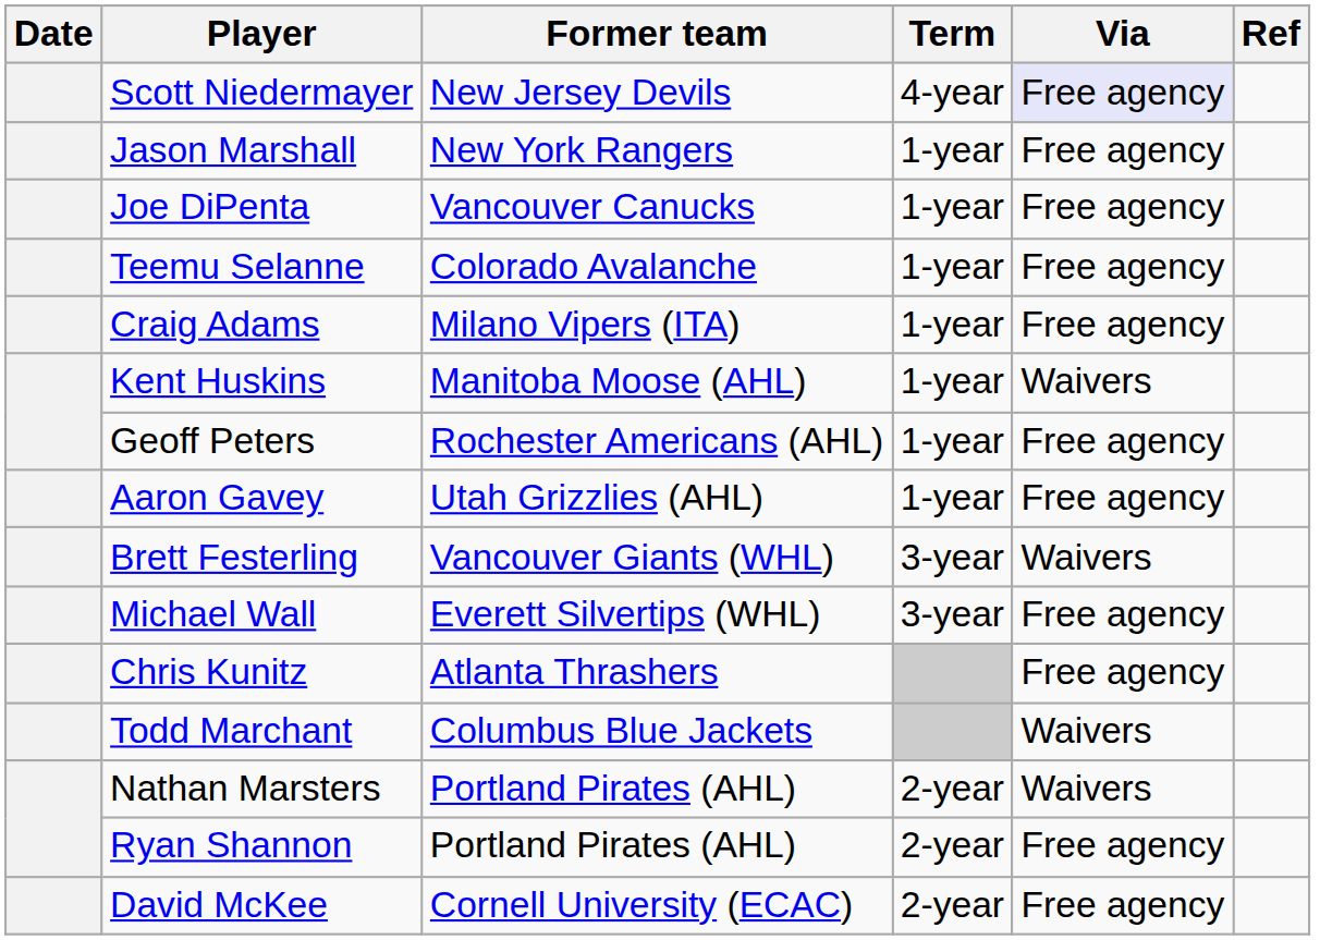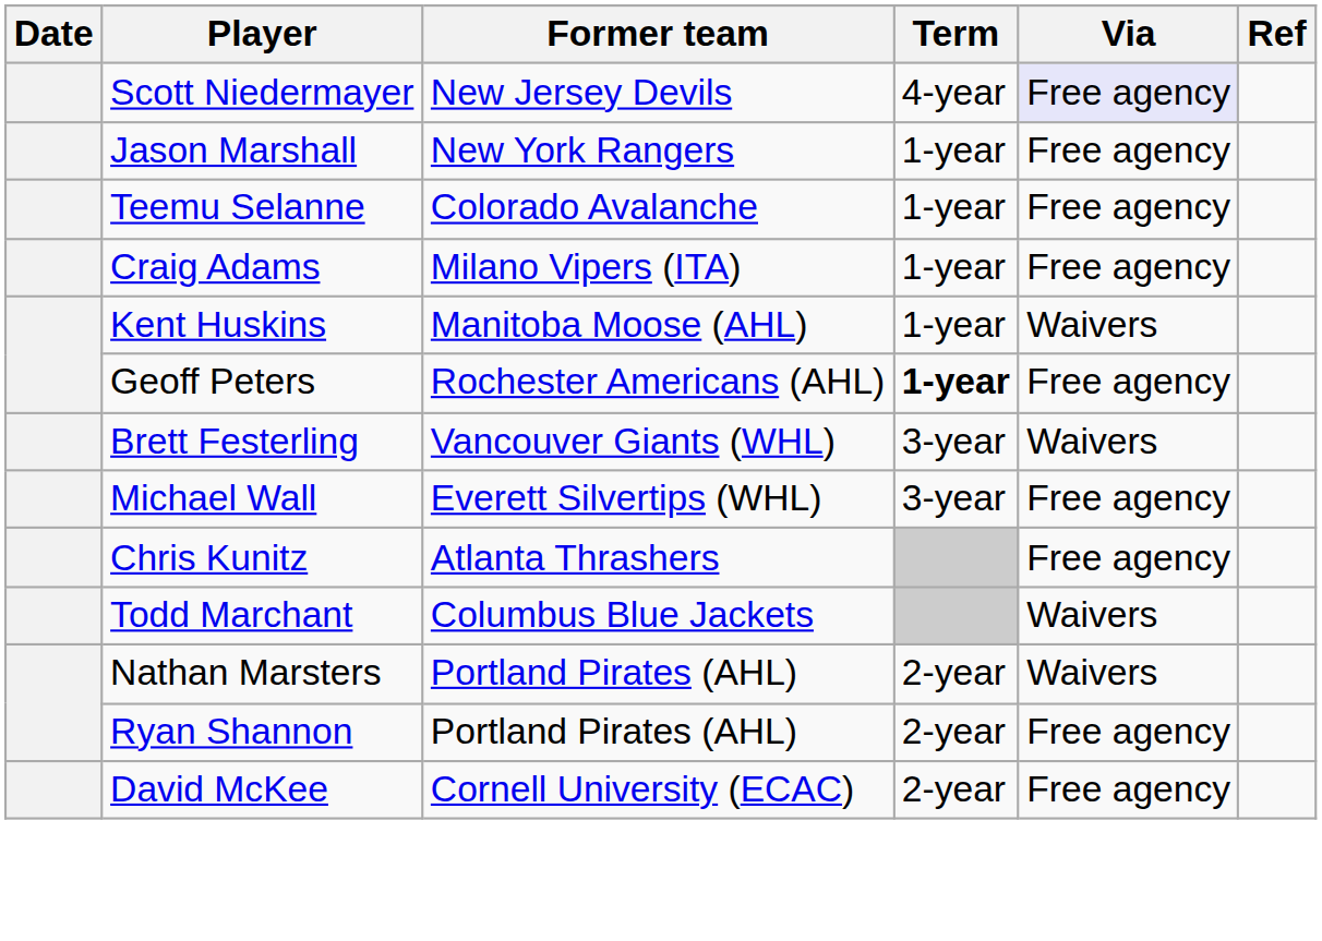- row: Joe DiPenta | Vancouver Canucks | 1-year | Free agency
Geoff Peters | Term: normal -> bold
- row: Aaron Gavey | Utah Grizzlies (AHL) | 1-year | Free agency
